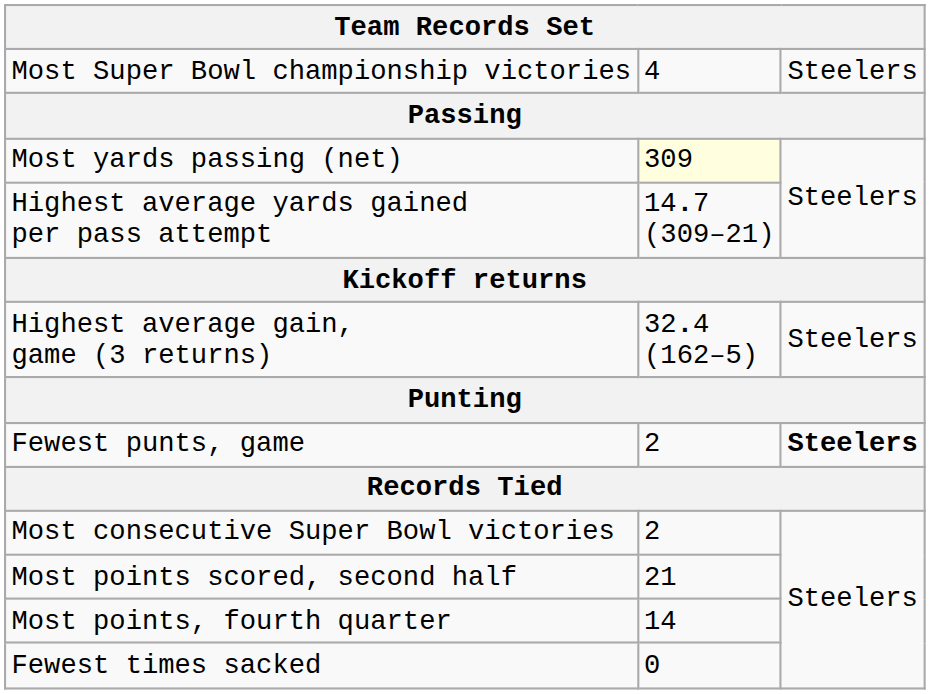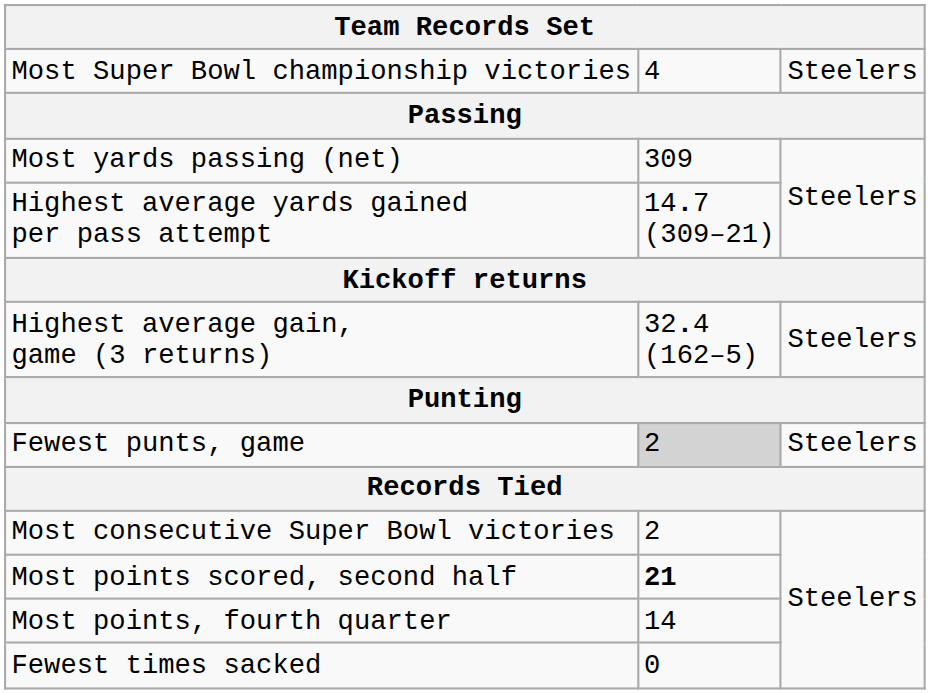Most yards passing (net) | column 2: lightyellow background -> no background
Fewest punts, game | column 2: no background -> lightgrey background
Fewest punts, game | column 3: bold -> normal
Most points scored, second half | column 2: normal -> bold
